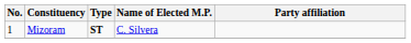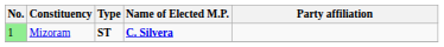Mizoram | No.: no background -> lightgreen background
Mizoram | Name of Elected M.P.: normal -> bold
